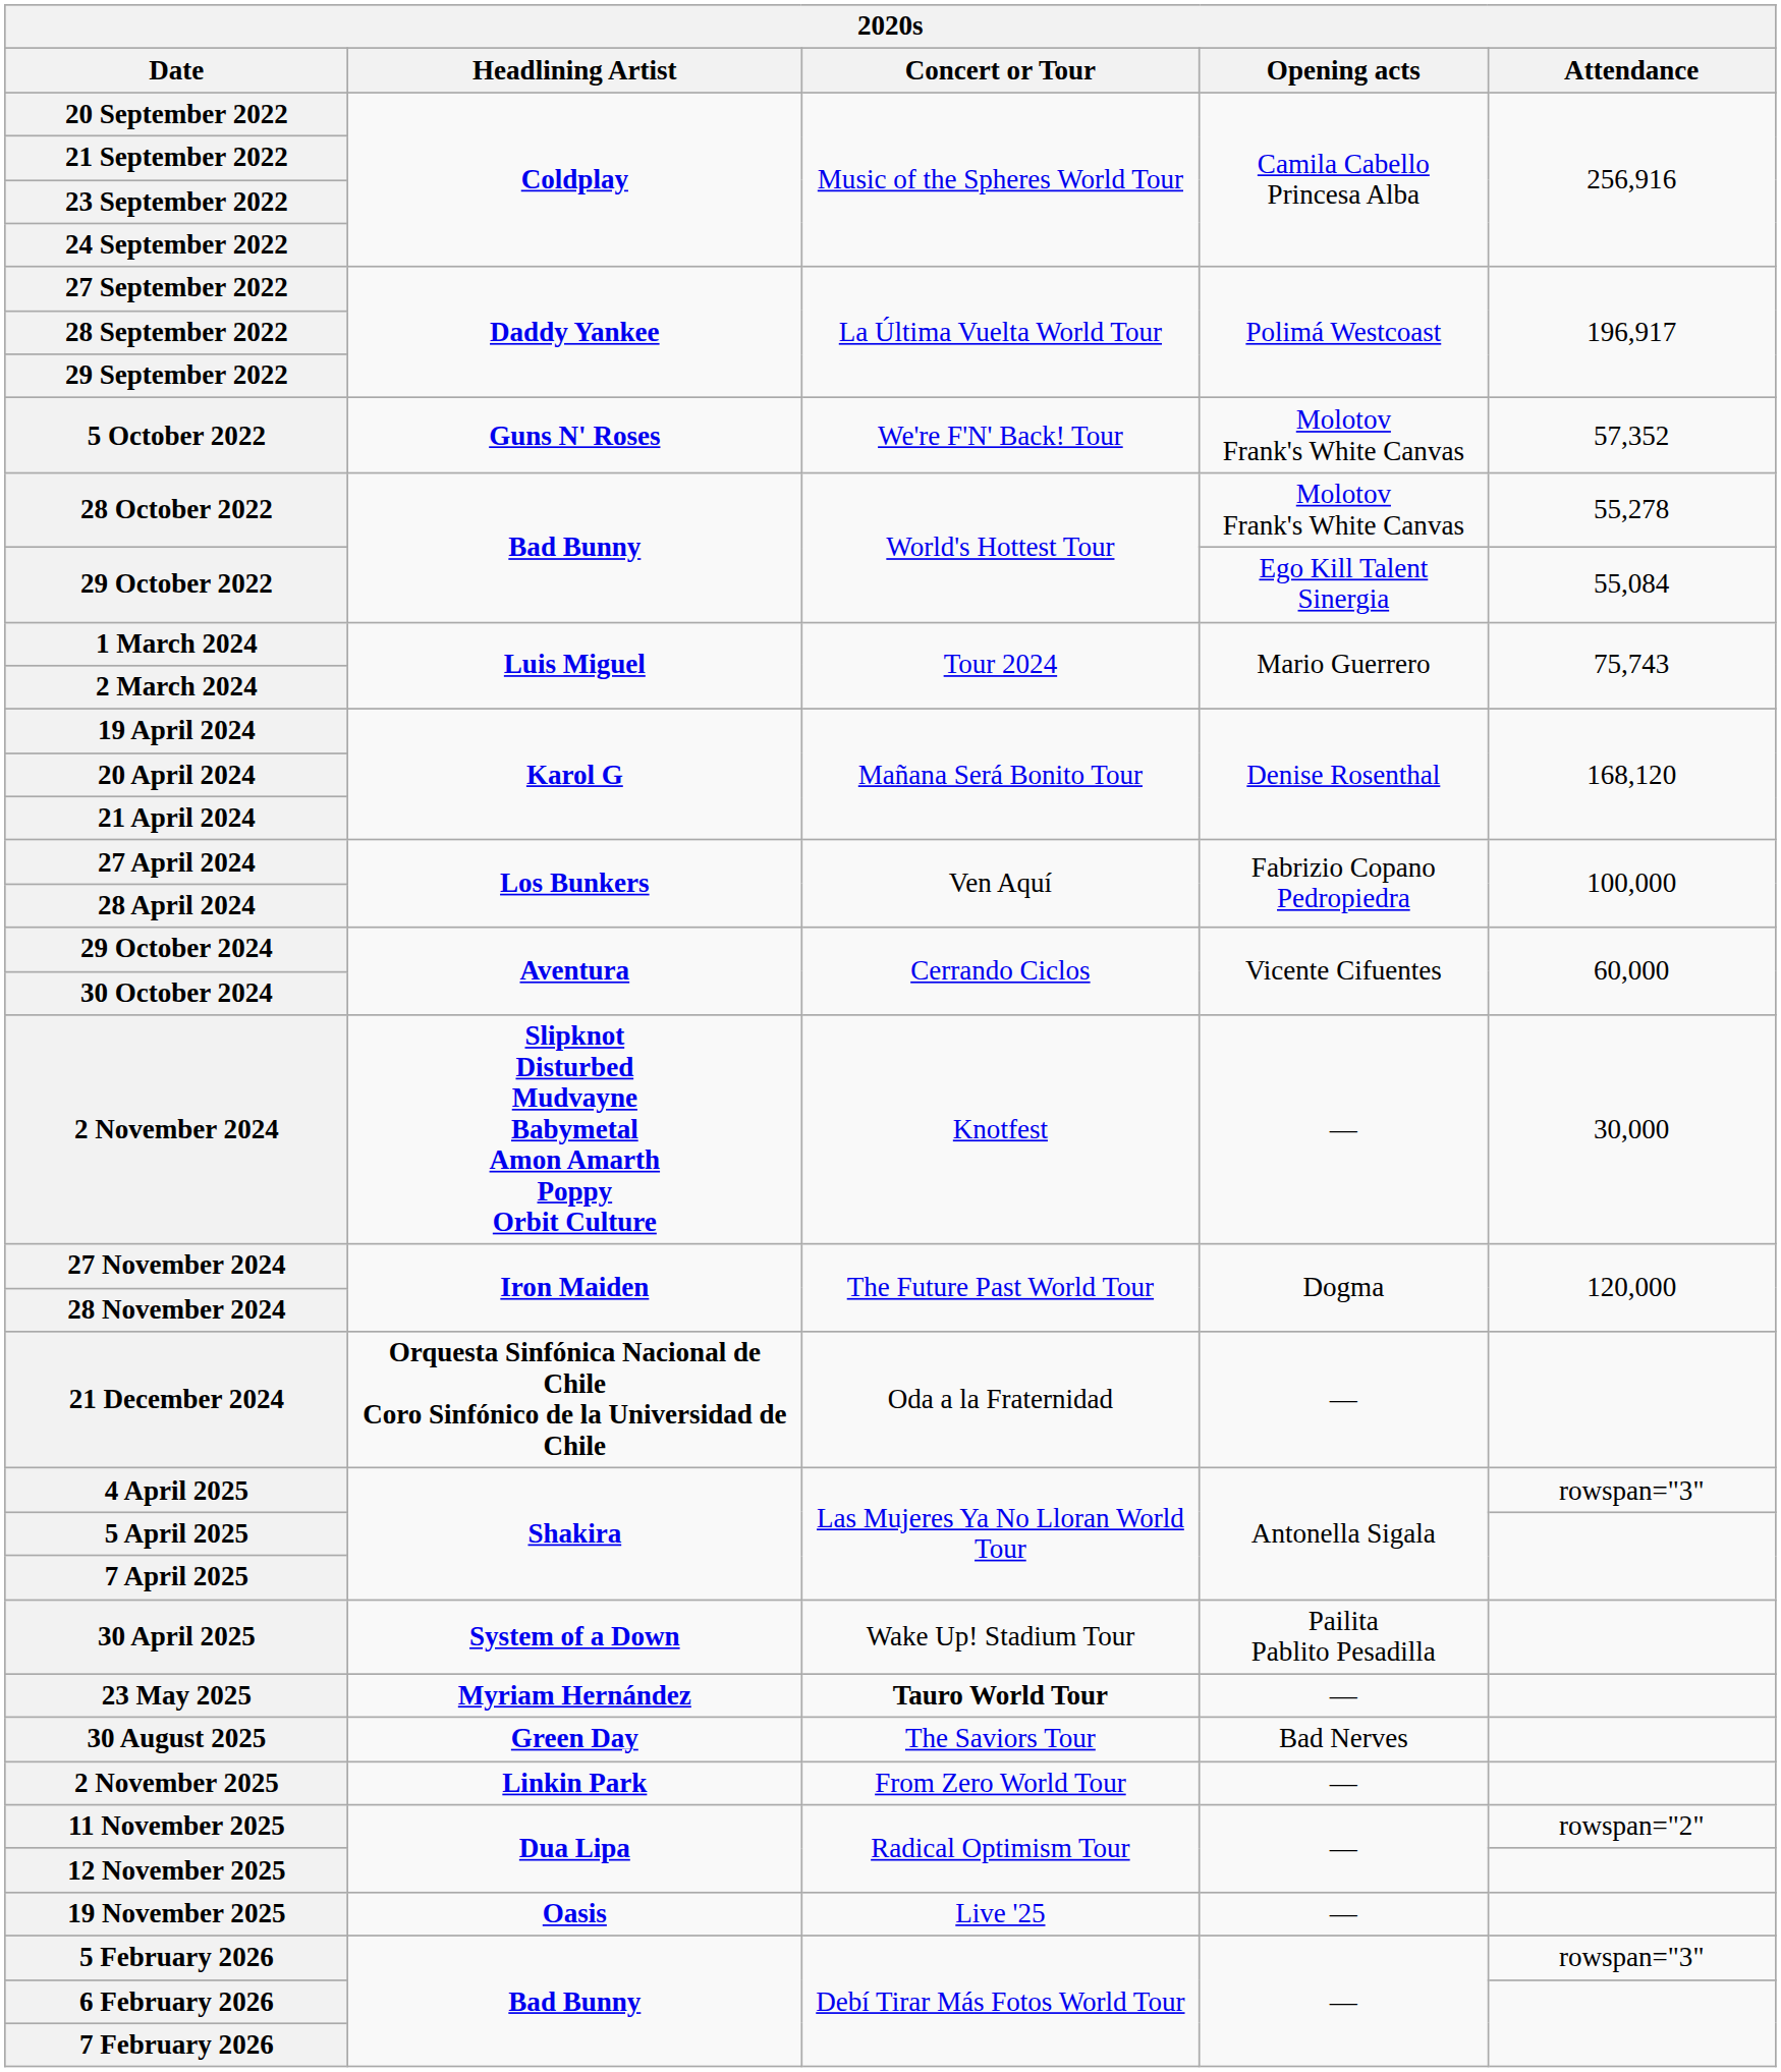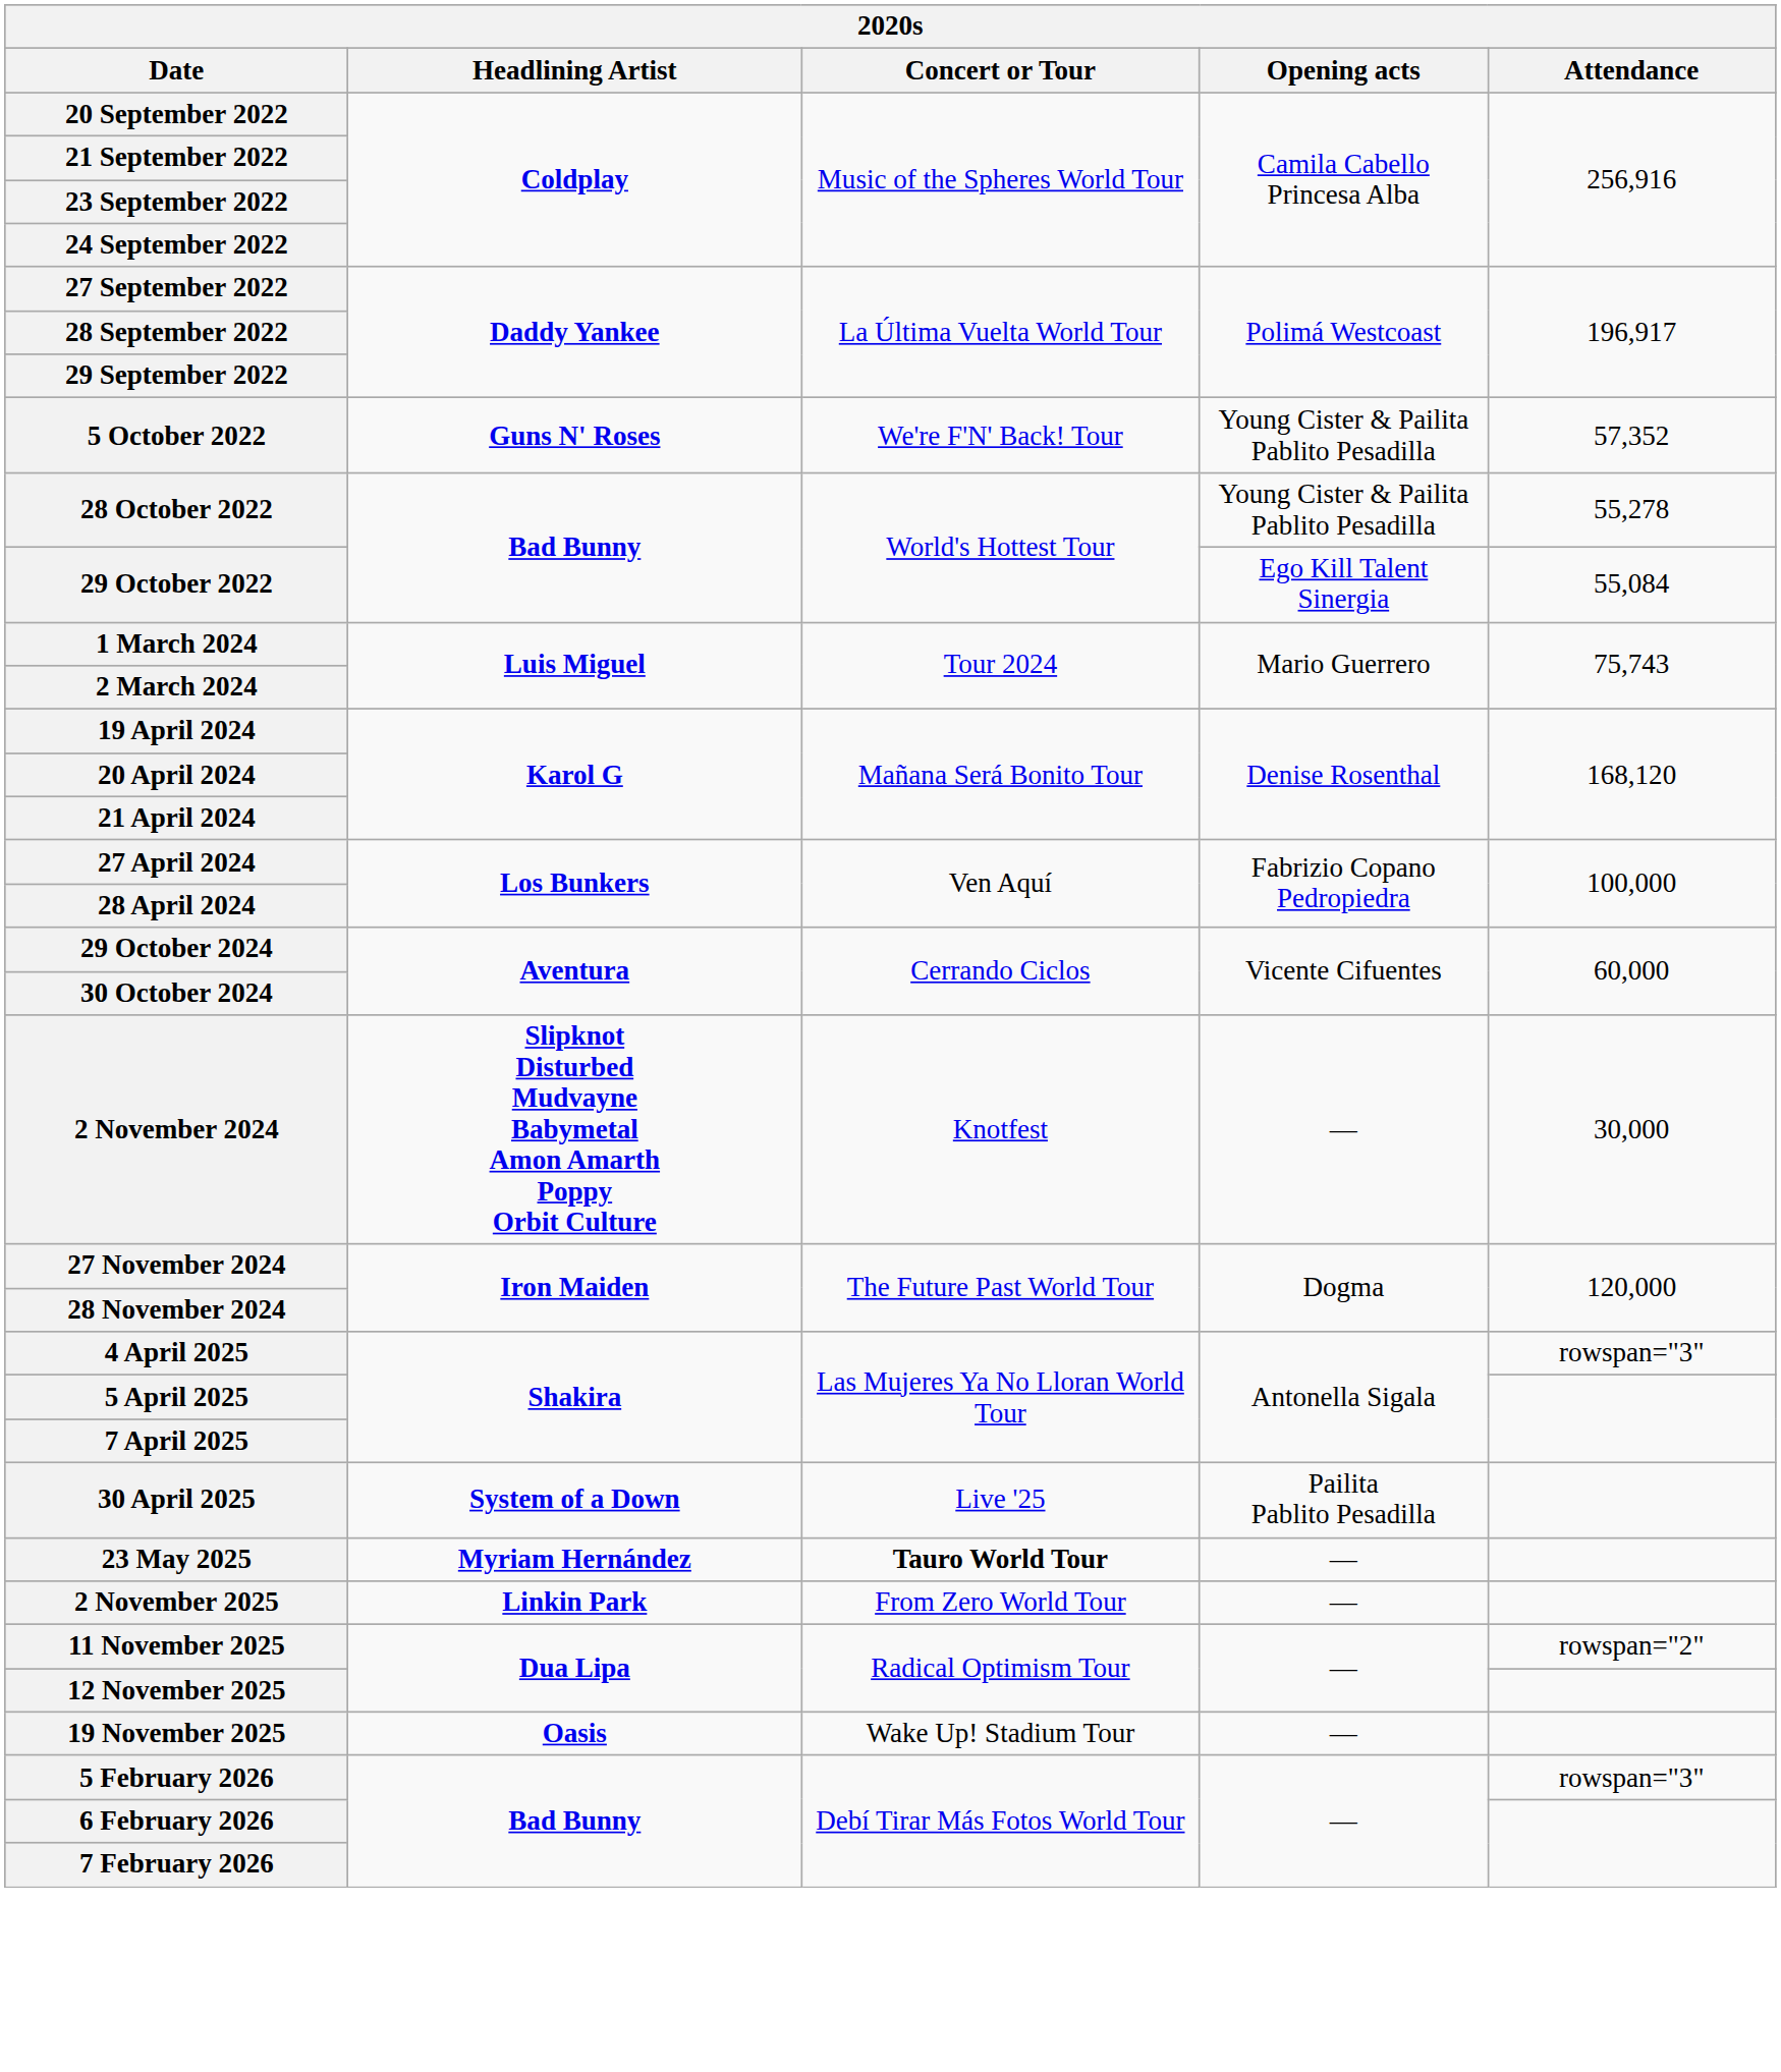5 October 2022 | Opening acts: Molotov Frank's White Canvas -> Young Cister & Pailita Pablito Pesadilla
28 October 2022 | Opening acts: Molotov Frank's White Canvas -> Young Cister & Pailita Pablito Pesadilla
- row: 21 December 2024 | Orquesta Sinfónica Nacional de Chile Coro Sinfónico de la Universidad de Chile | Oda a la Fraternidad | —
30 April 2025 | Concert or Tour: Wake Up! Stadium Tour -> Live '25
- row: 30 August 2025 | Green Day | The Saviors Tour | Bad Nerves
19 November 2025 | Concert or Tour: Live '25 -> Wake Up! Stadium Tour
